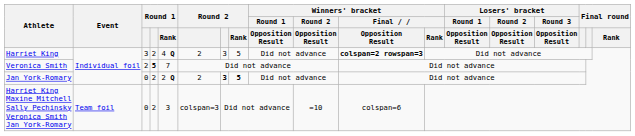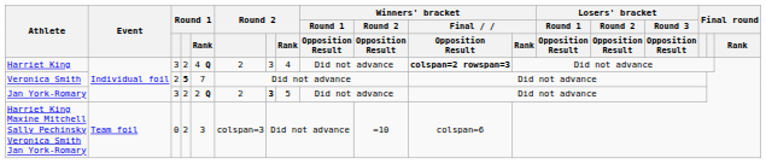Harriet King | Round 2 / Rank: 5 -> 4
Jan York-Romary | column 3: 0 -> 3
Jan York-Romary | Round 2 / Rank: bold -> normal
